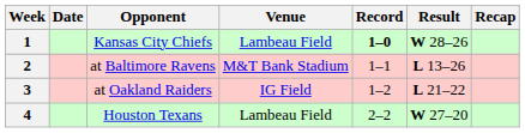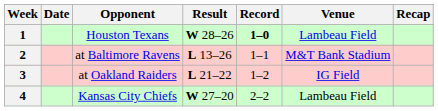columns swapped: Result <-> Venue
1 | Opponent: Kansas City Chiefs -> Houston Texans
4 | Opponent: Houston Texans -> Kansas City Chiefs
